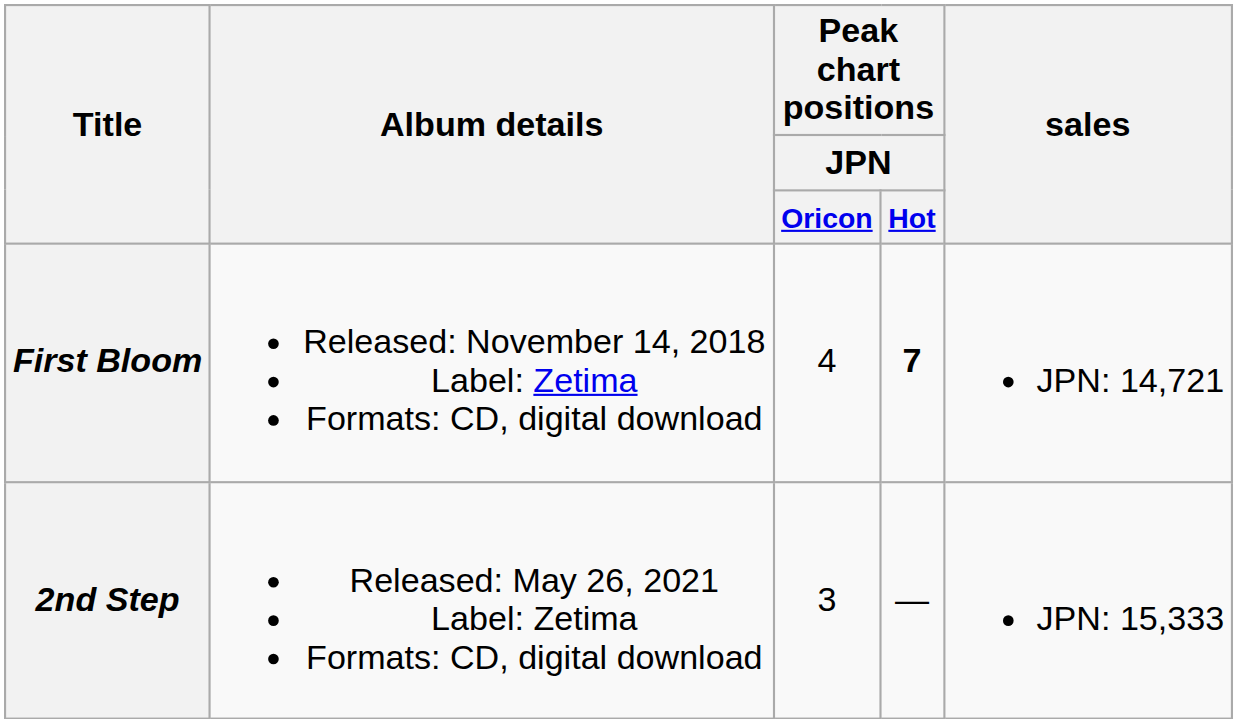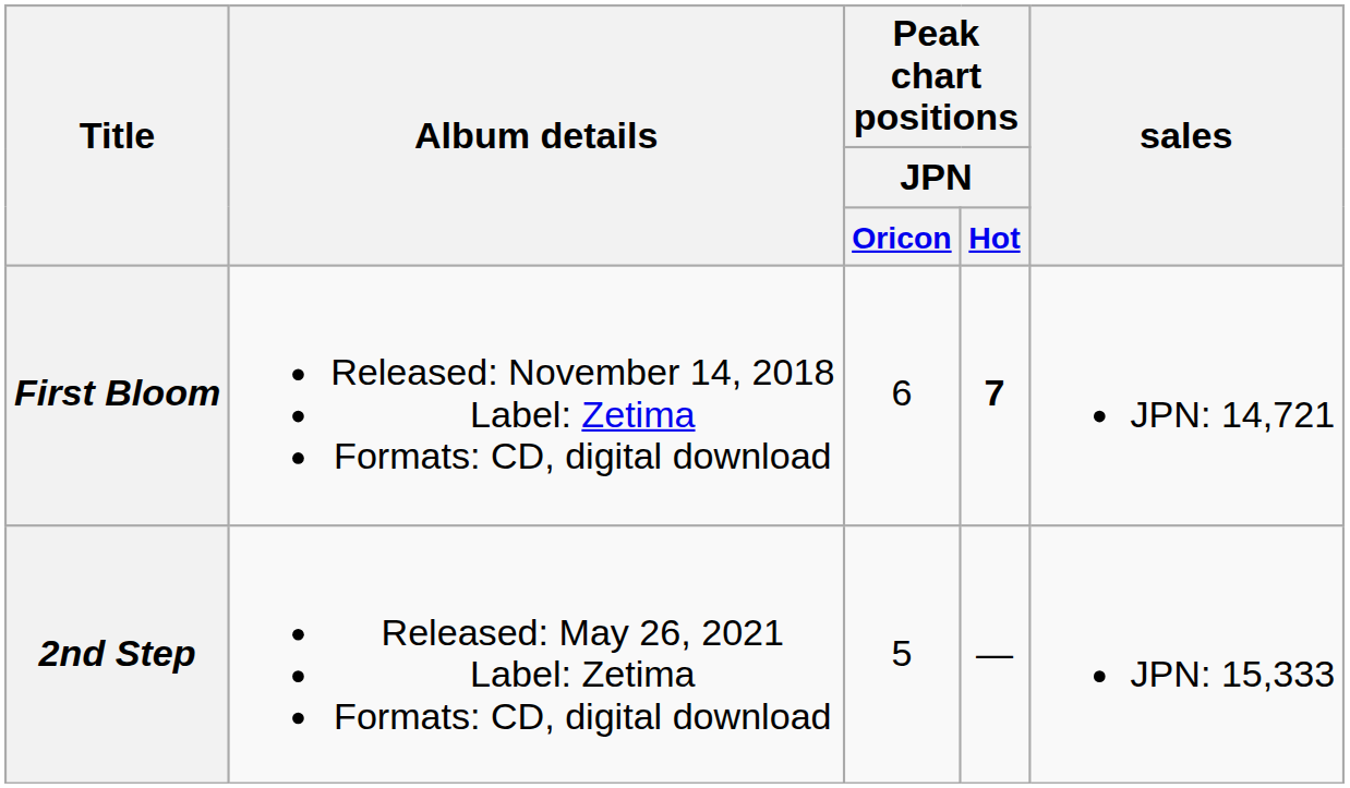First Bloom | Peak chart positions / JPN / Oricon: 4 -> 6
2nd Step | Peak chart positions / JPN / Oricon: 3 -> 5
